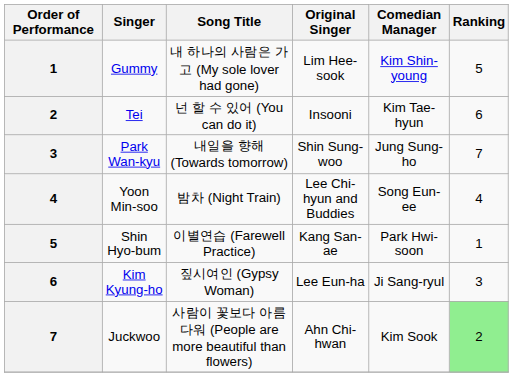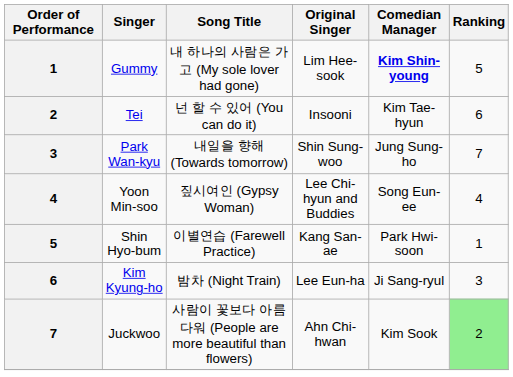Gummy | Comedian Manager: normal -> bold
Yoon Min-soo | Song Title: 밤차 (Night Train) -> 짚시여인 (Gypsy Woman)
Kim Kyung-ho | Song Title: 짚시여인 (Gypsy Woman) -> 밤차 (Night Train)
